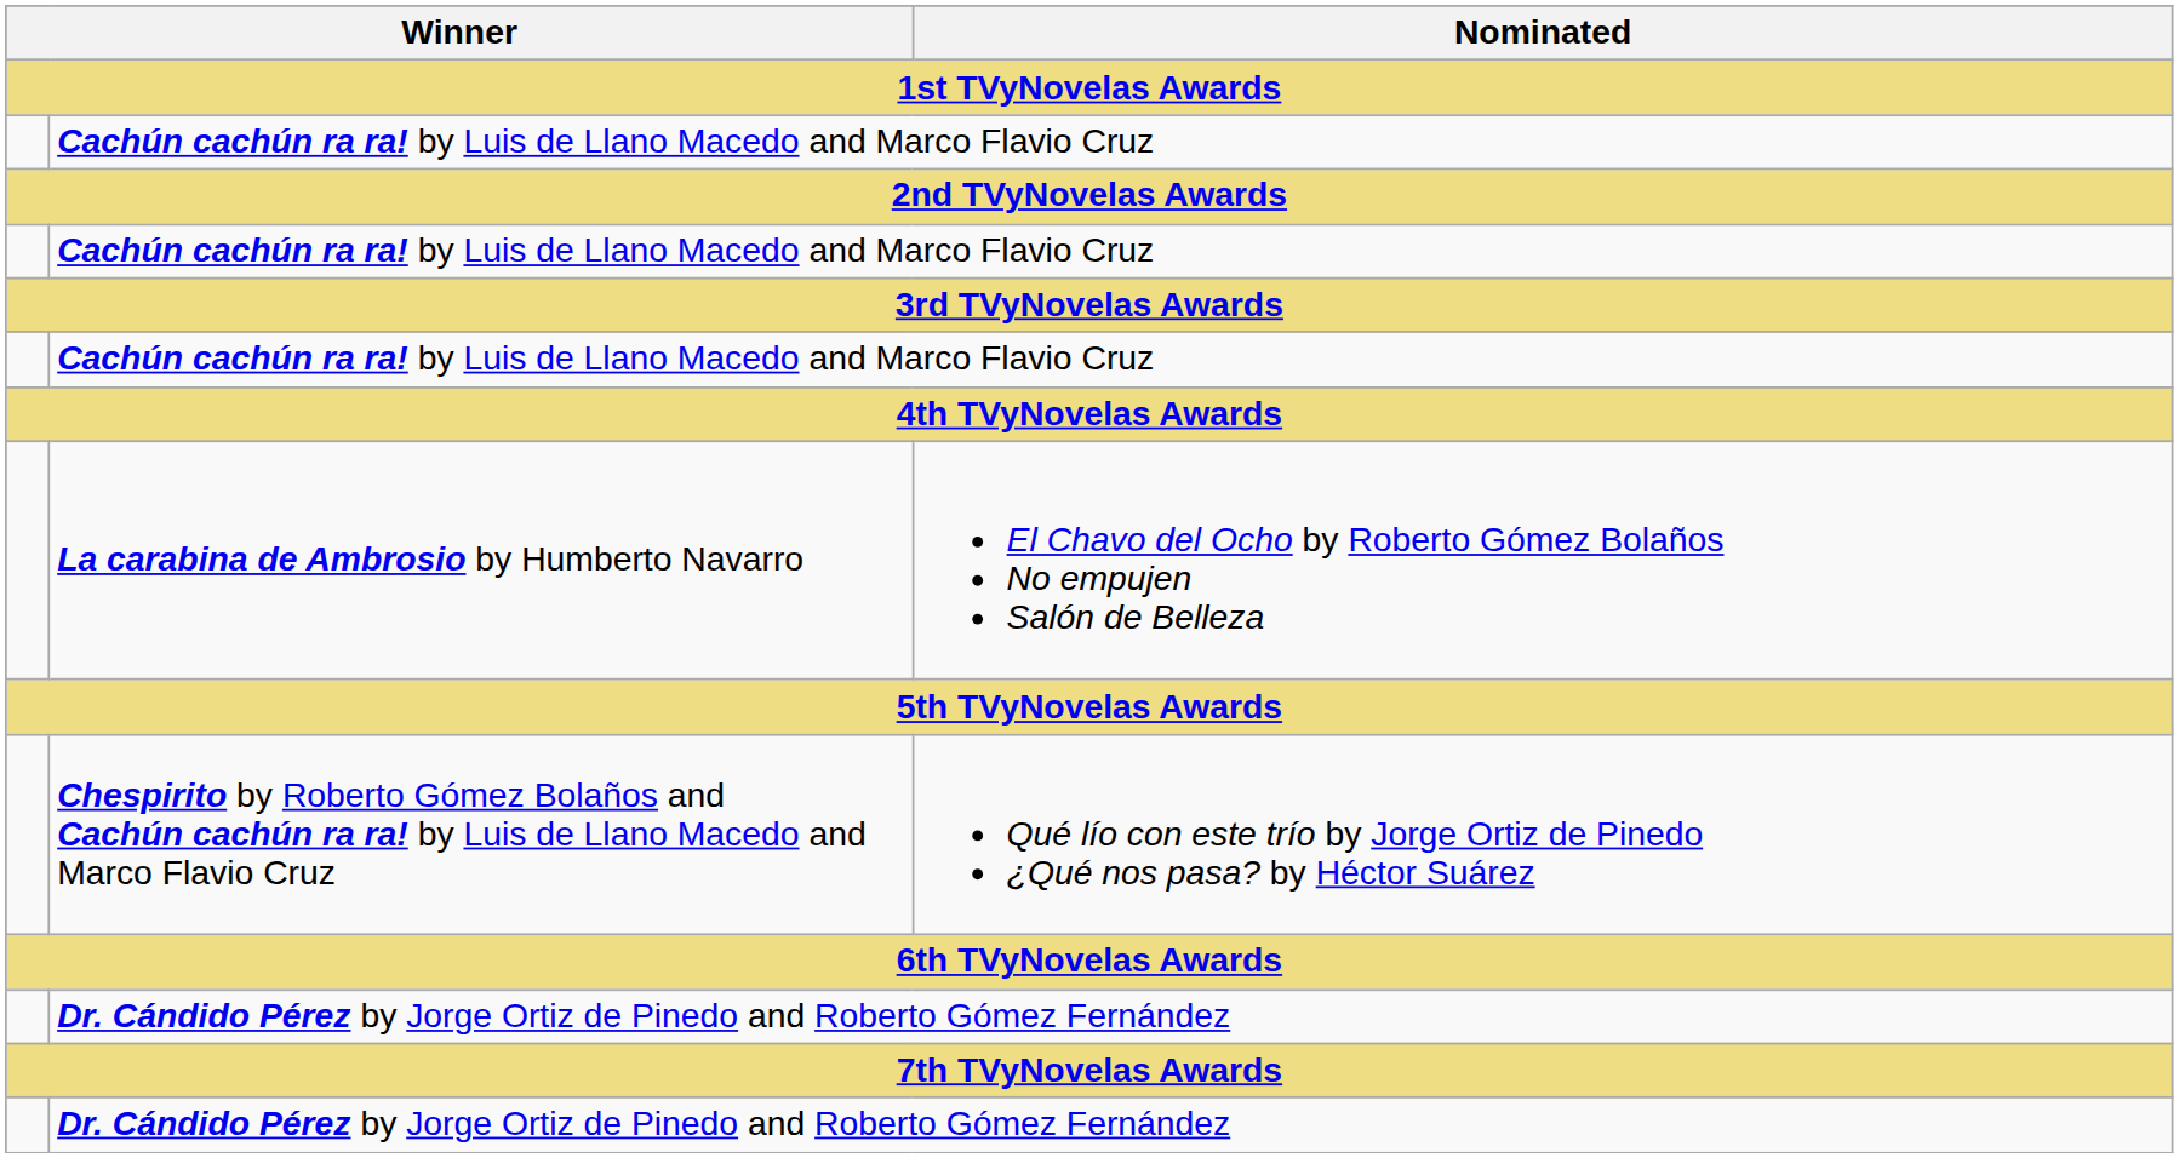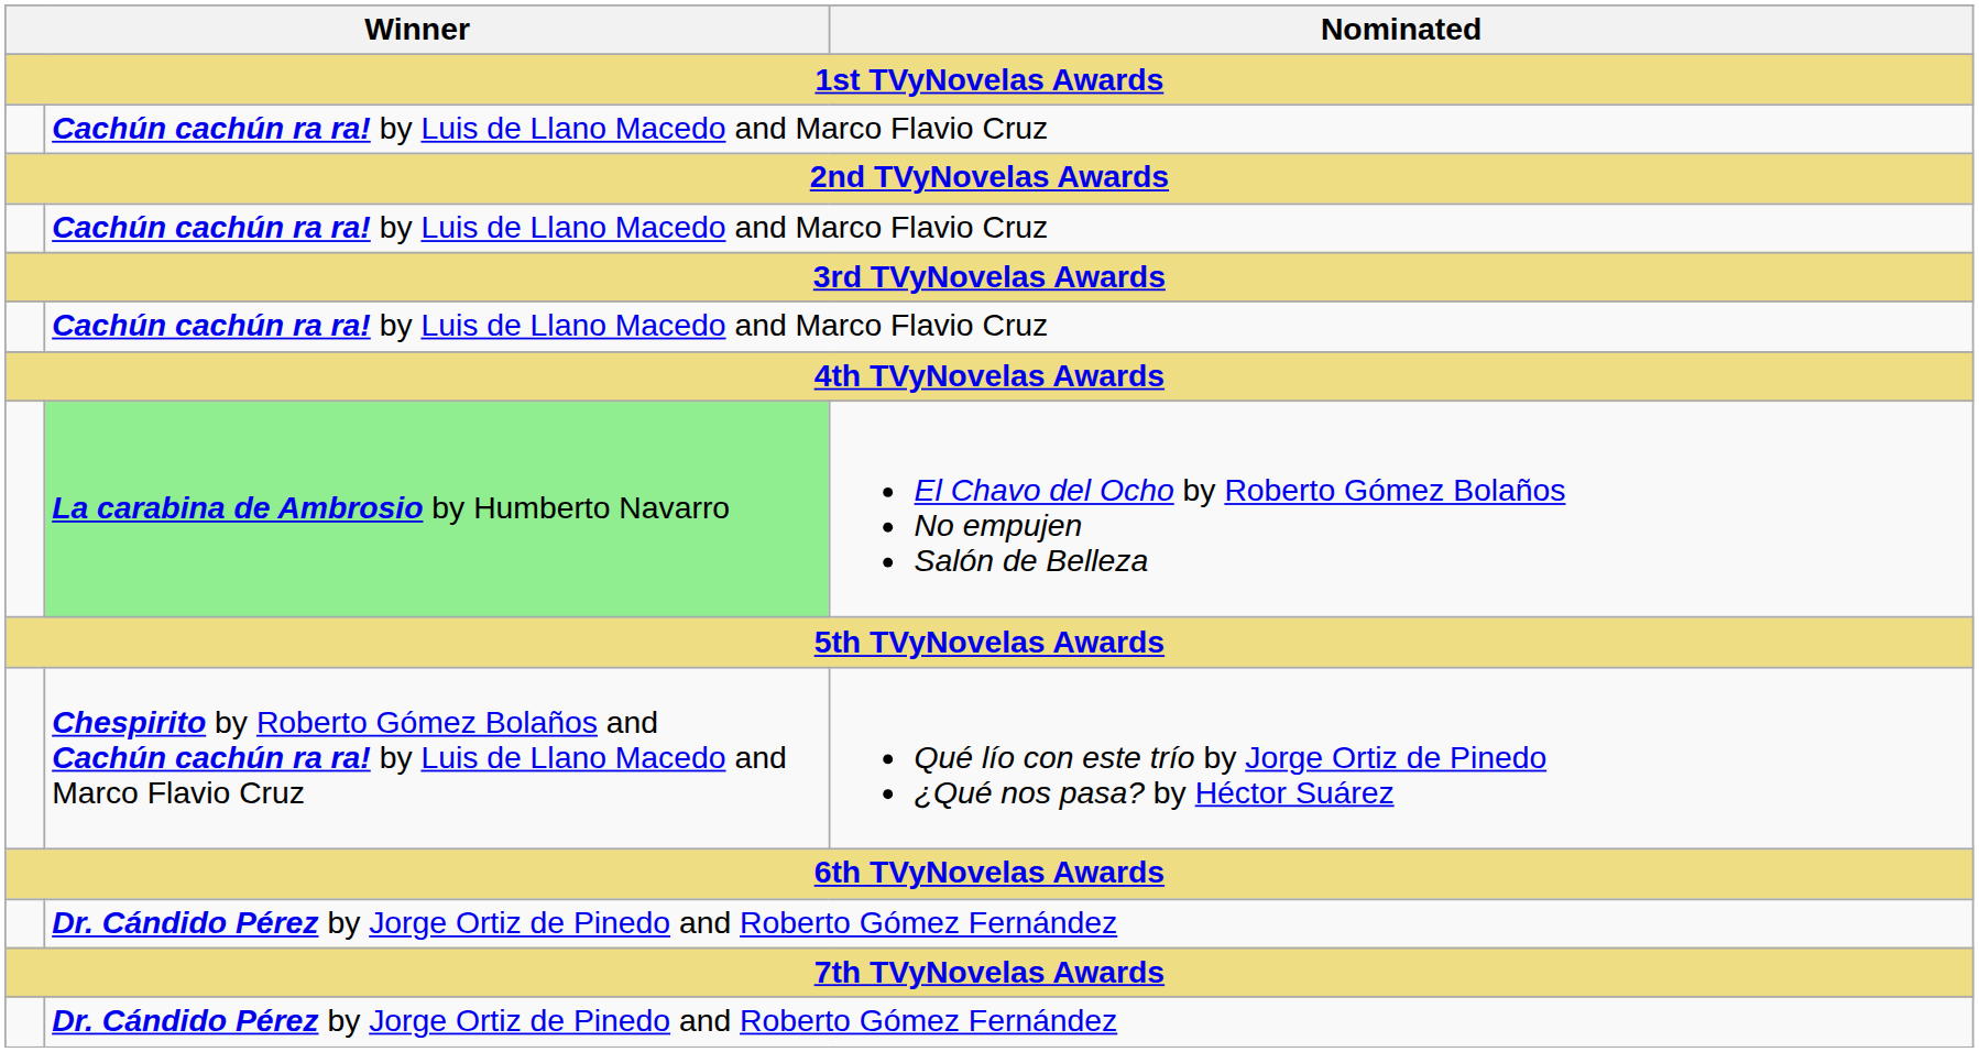La carabina de Ambrosio by Humberto Navarro | column 2: no background -> lightgreen background
